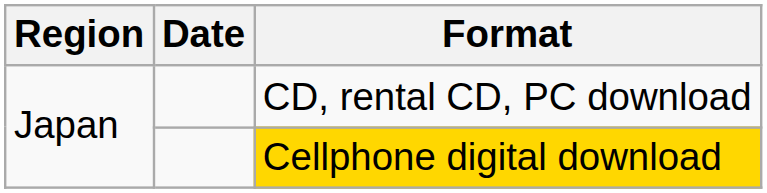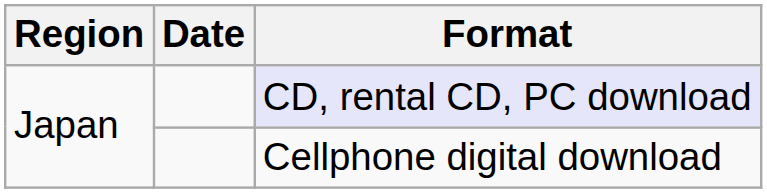CD, rental CD, PC download | Format: no background -> lavender background
Cellphone digital download | Format: gold background -> no background
